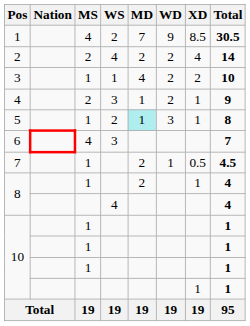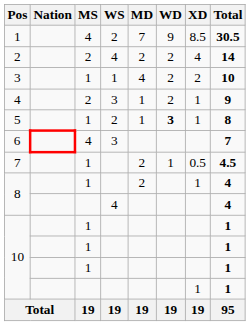5 | MD: paleturquoise background -> no background
5 | WD: normal -> bold
